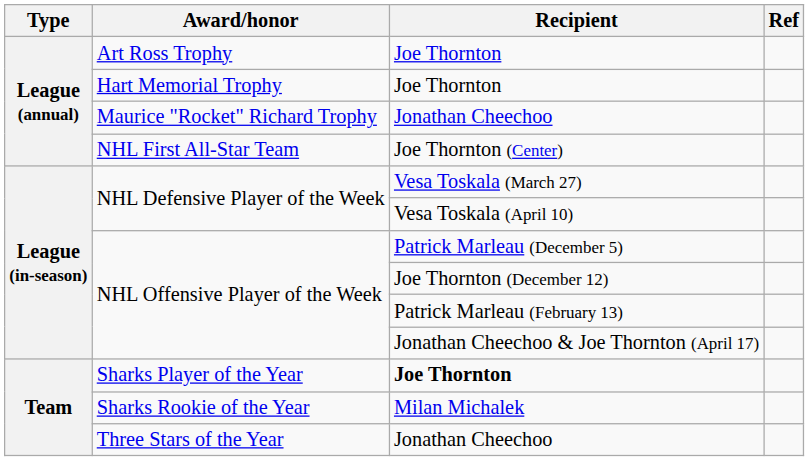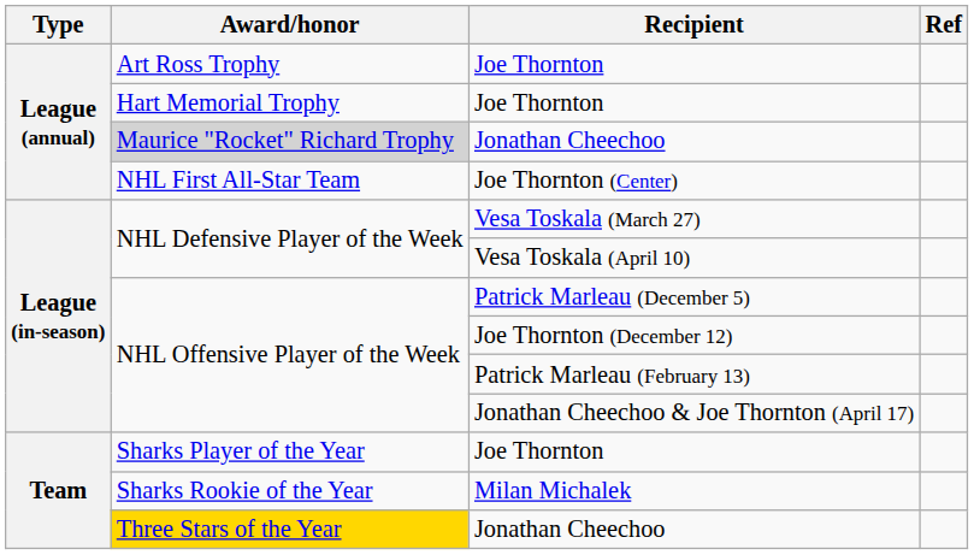Maurice "Rocket" Richard Trophy / Jonathan Cheechoo | Award/honor: no background -> lightgrey background
Sharks Player of the Year / Joe Thornton | Recipient: bold -> normal
Three Stars of the Year / Jonathan Cheechoo | Award/honor: no background -> gold background
